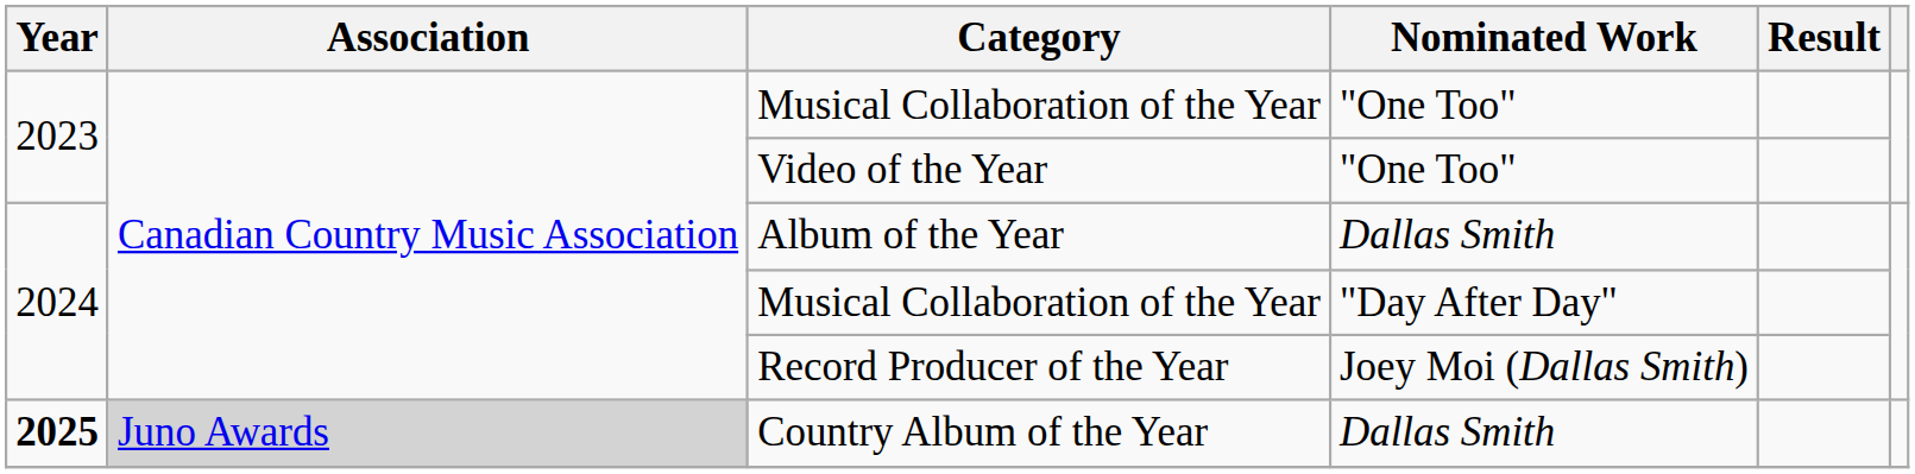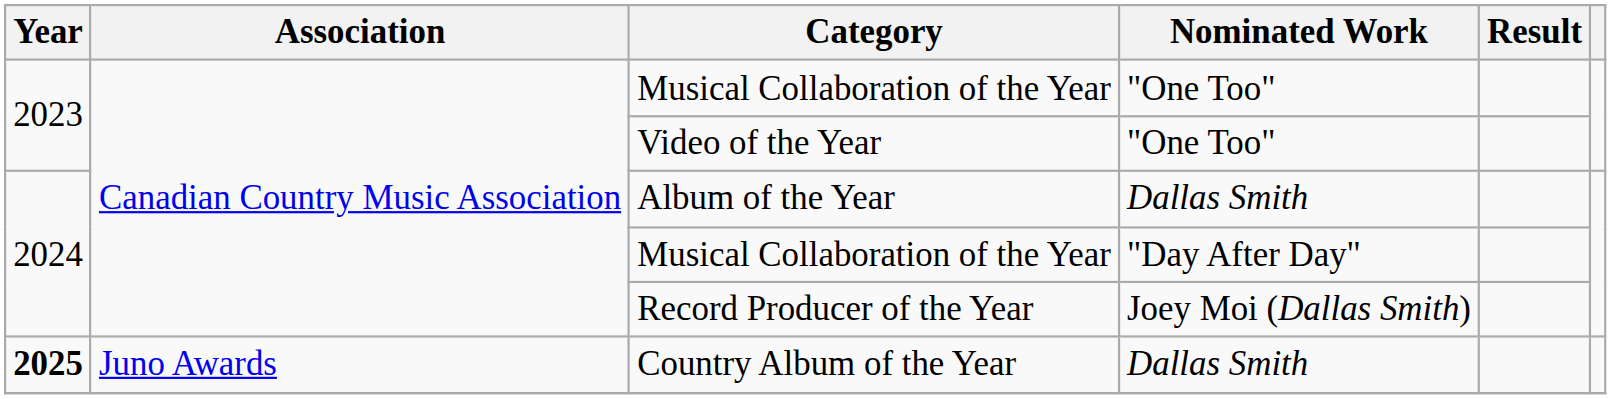Country Album of the Year | Association: lightgrey background -> no background
